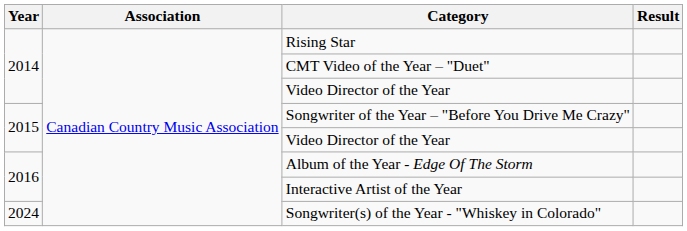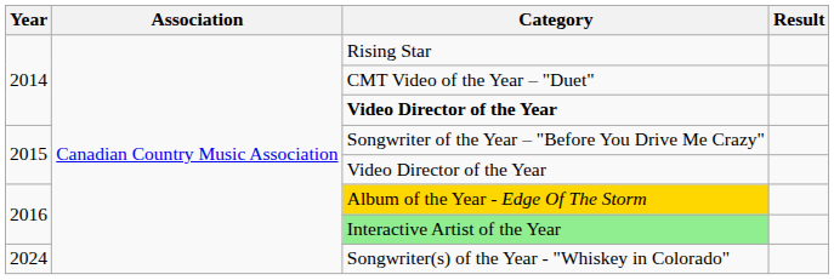2014 / Video Director of the Year | Category: normal -> bold
Album of the Year - Edge Of The Storm | Category: no background -> gold background
Interactive Artist of the Year | Category: no background -> lightgreen background
